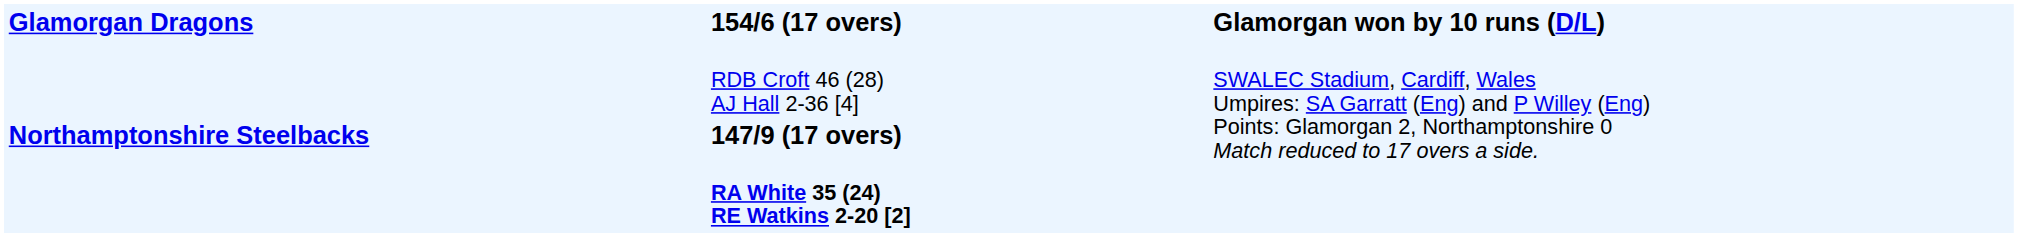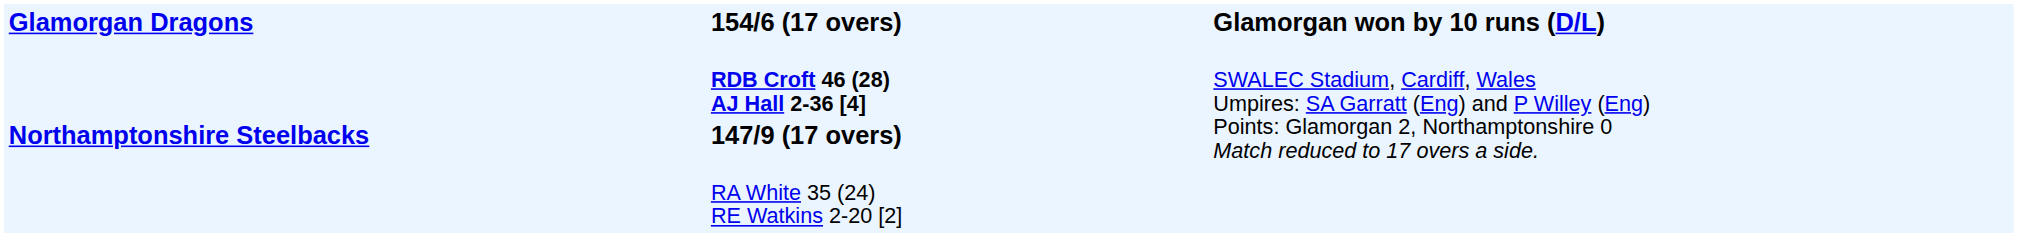RDB Croft 46 (28) AJ Hall 2-36 [4] | 154/6 (17 overs): normal -> bold
RA White 35 (24) RE Watkins 2-20 [2] | 154/6 (17 overs): bold -> normal
